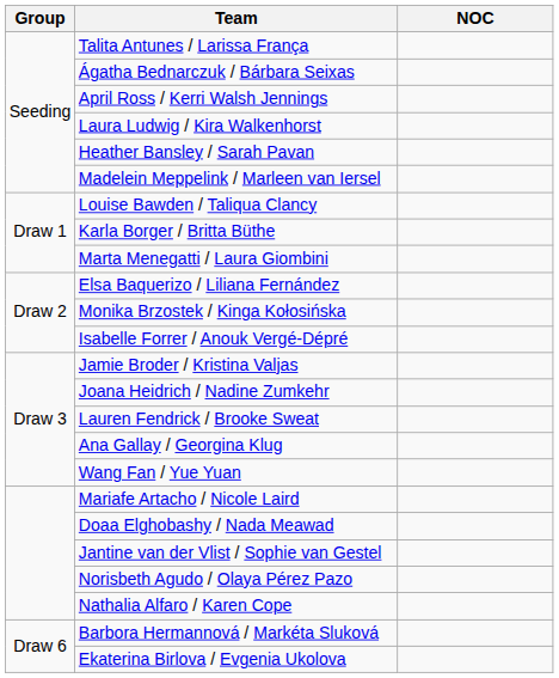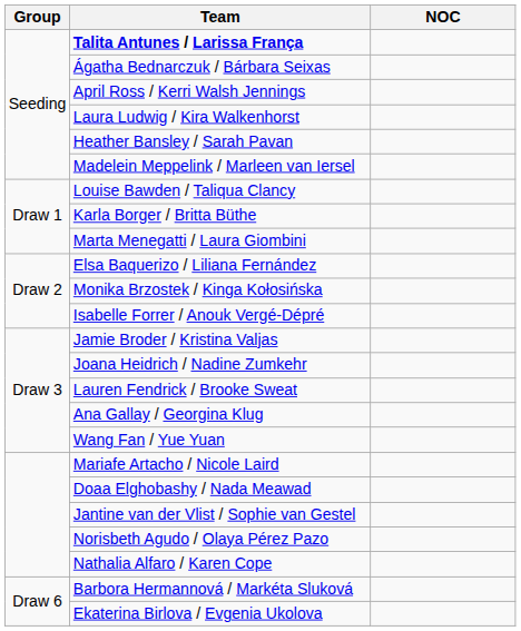Talita Antunes / Larissa França | Team: normal -> bold
